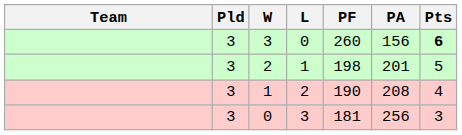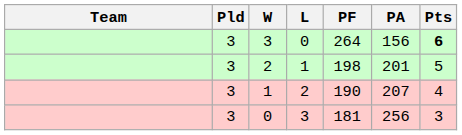row 2 | PF: 260 -> 264
row 4 | PA: 208 -> 207
